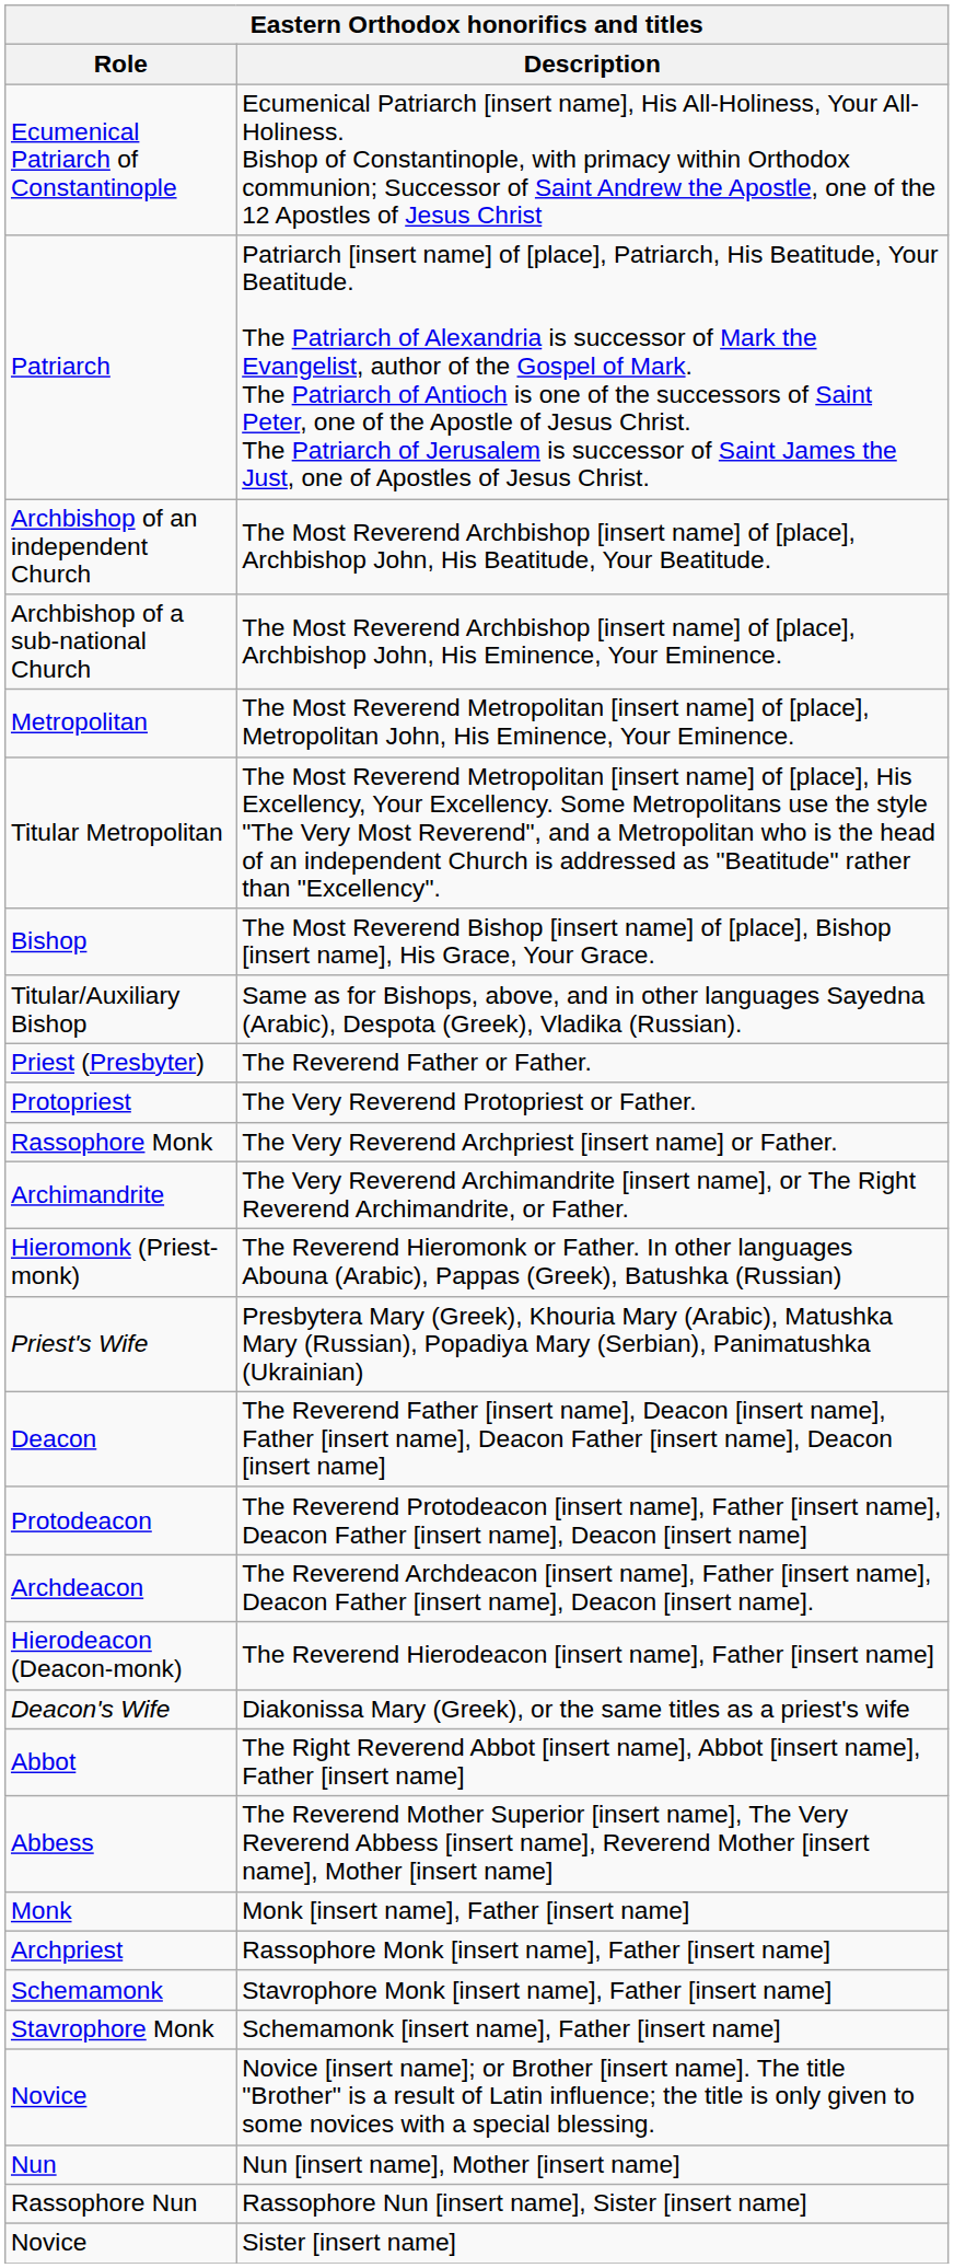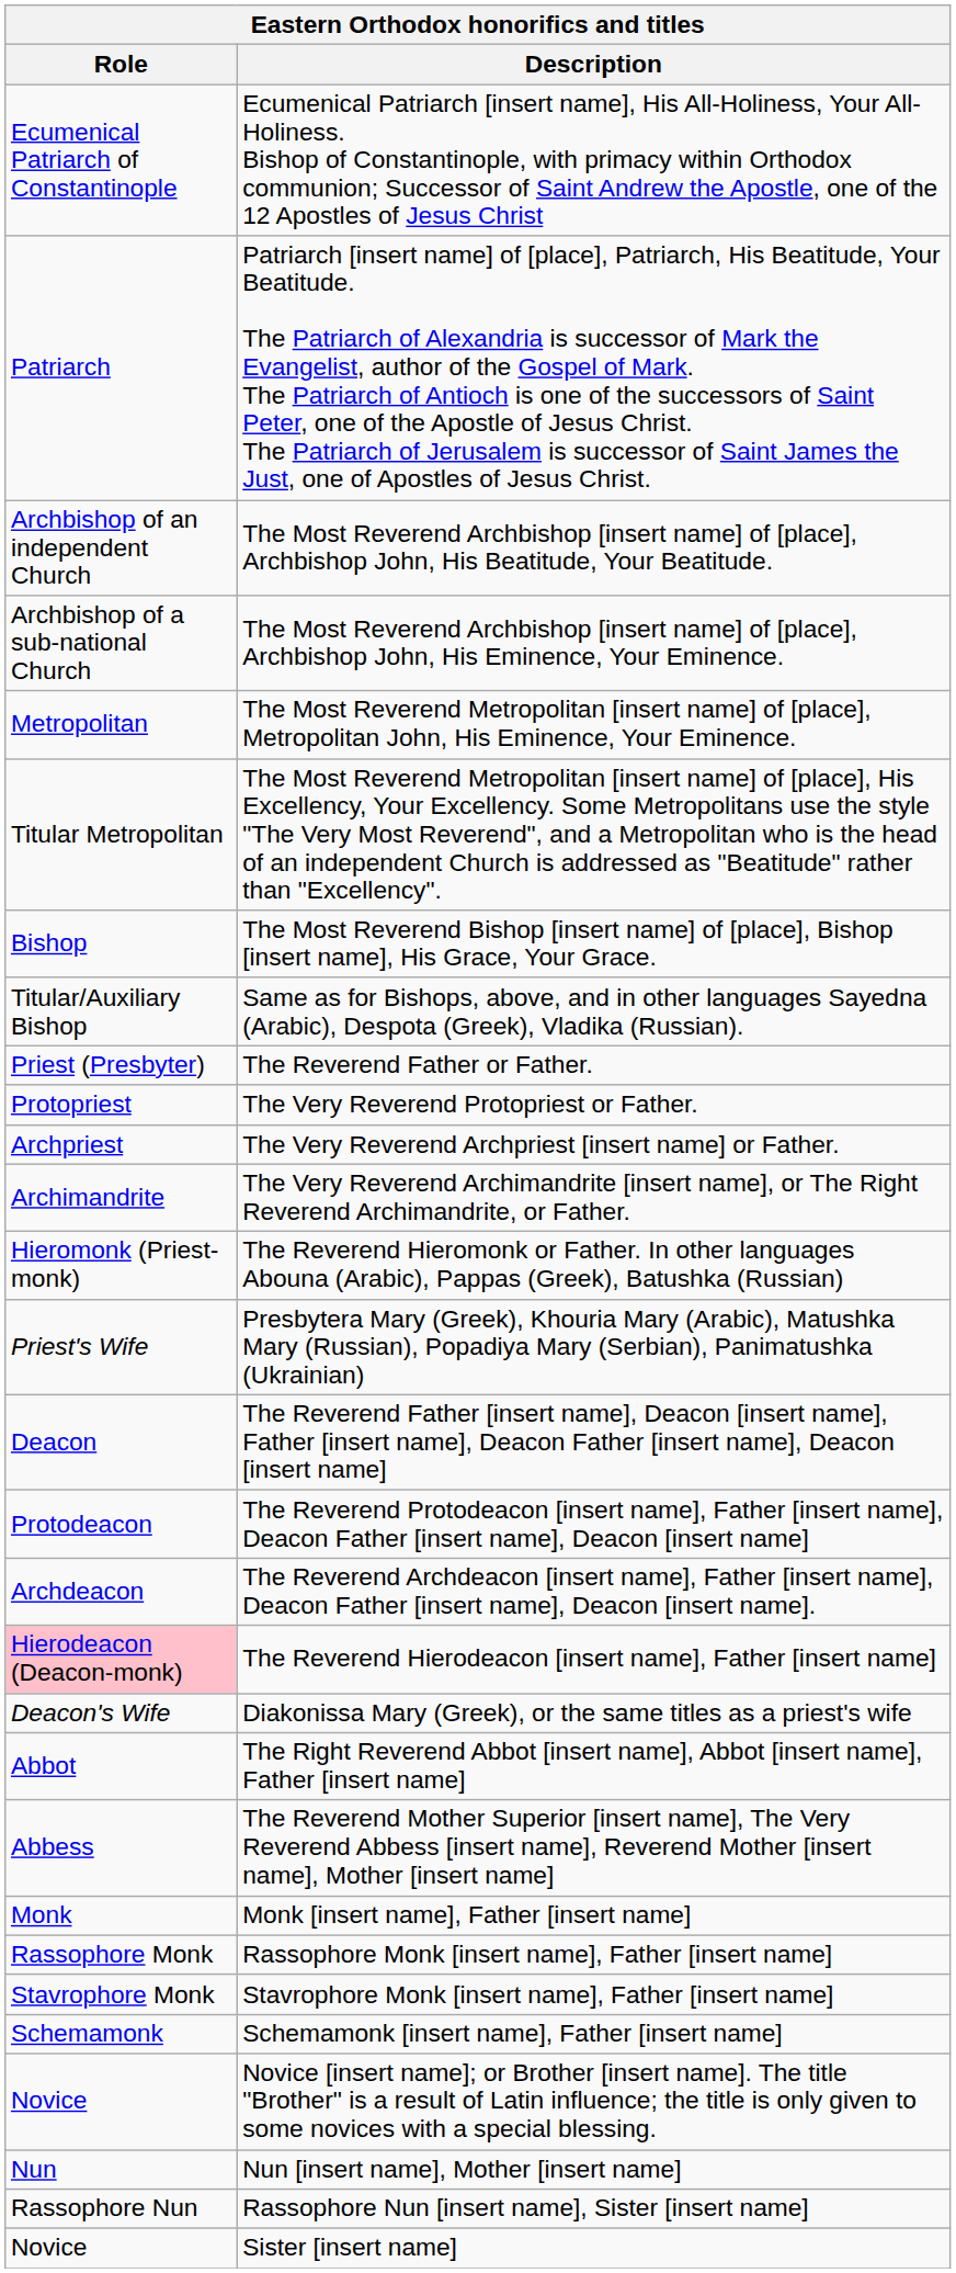The Very Reverend Archpriest [insert name] or Father. | Role: Rassophore Monk -> Archpriest
The Reverend Hierodeacon [insert name], Father [insert name] | Role: no background -> pink background
Rassophore Monk [insert name], Father [insert name] | Role: Archpriest -> Rassophore Monk
Stavrophore Monk [insert name], Father [insert name] | Role: Schemamonk -> Stavrophore Monk
Schemamonk [insert name], Father [insert name] | Role: Stavrophore Monk -> Schemamonk
